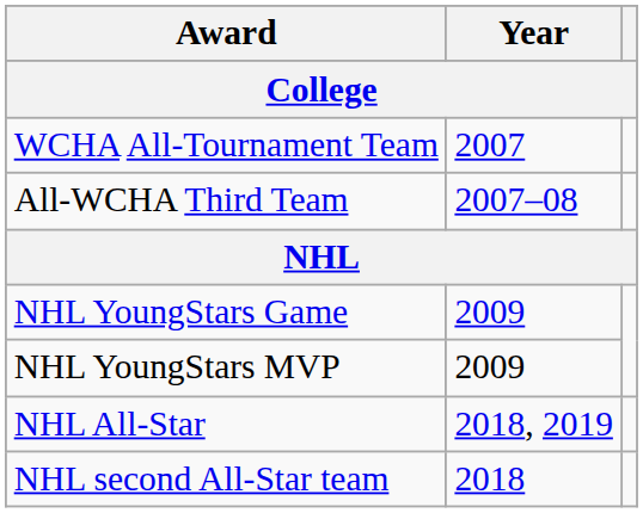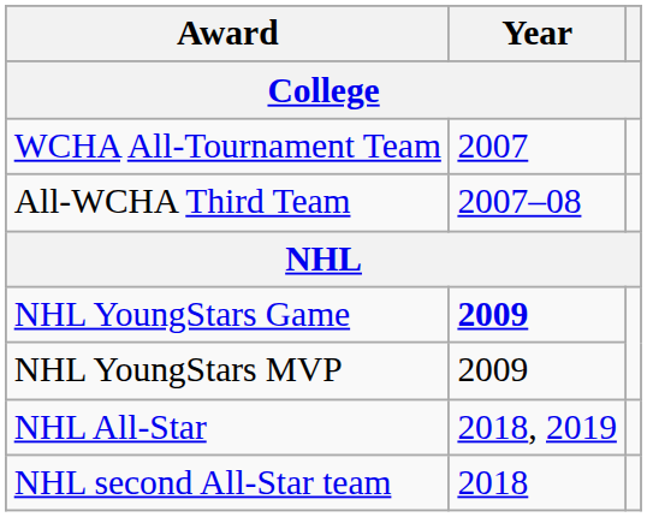NHL YoungStars Game | Year: normal -> bold
